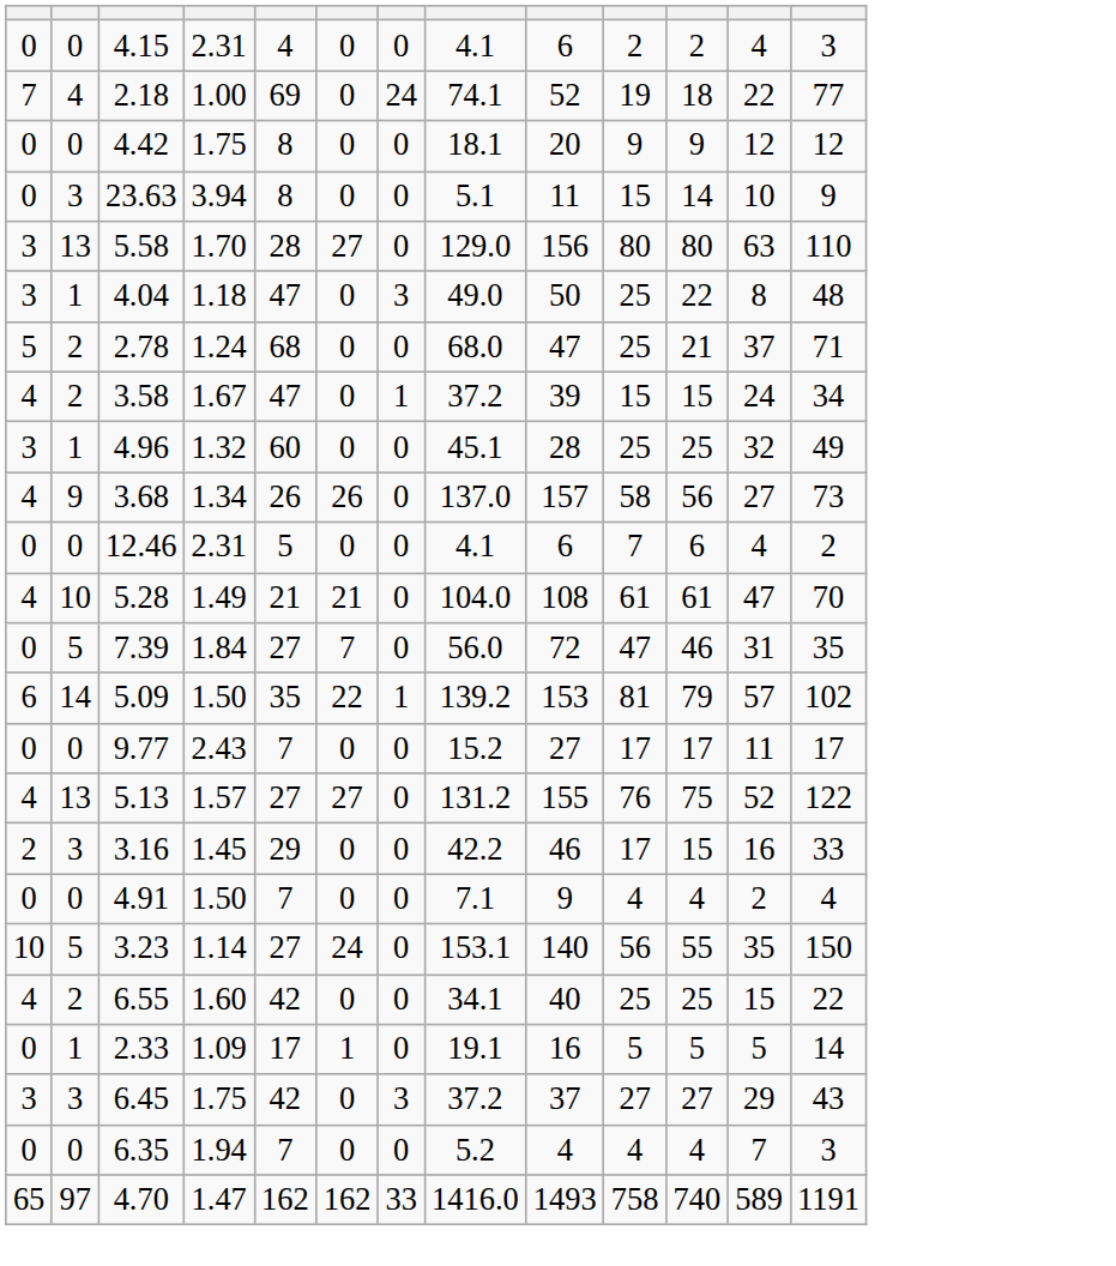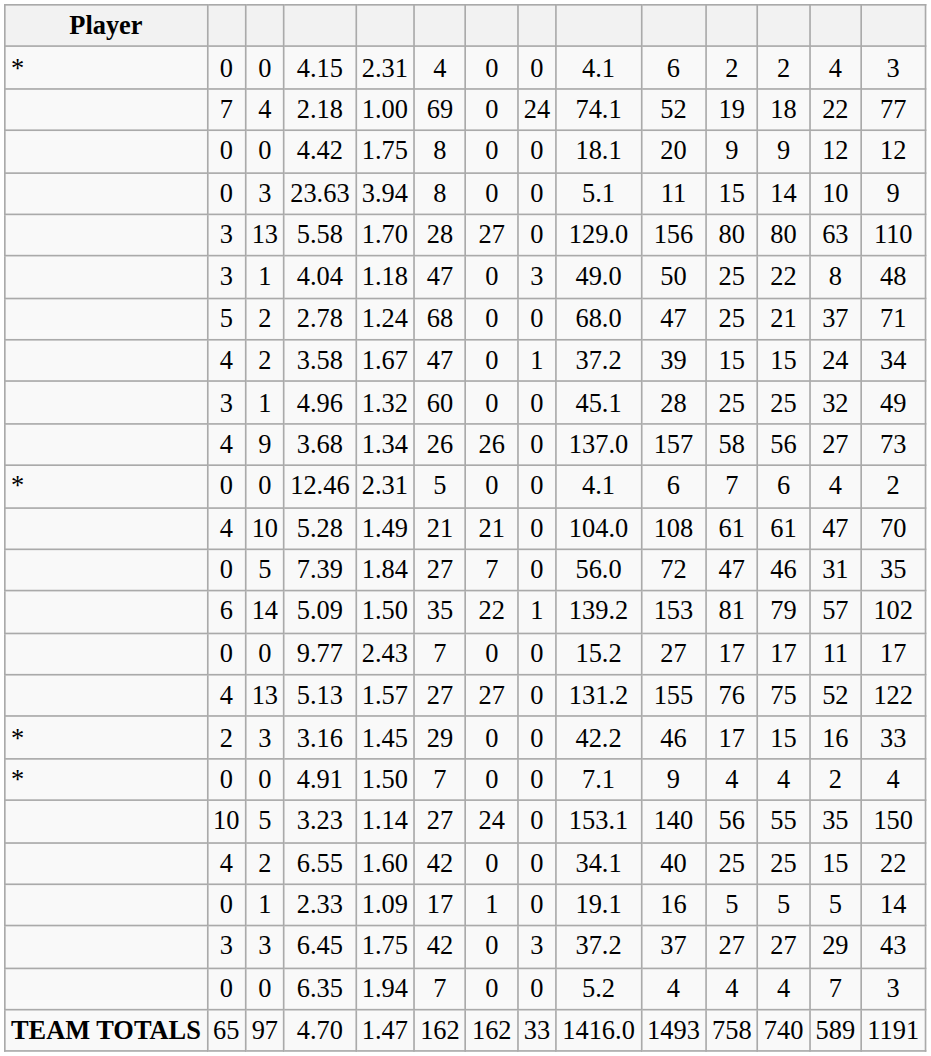+ column: Player | * | * | * | * | TEAM TOTALS
